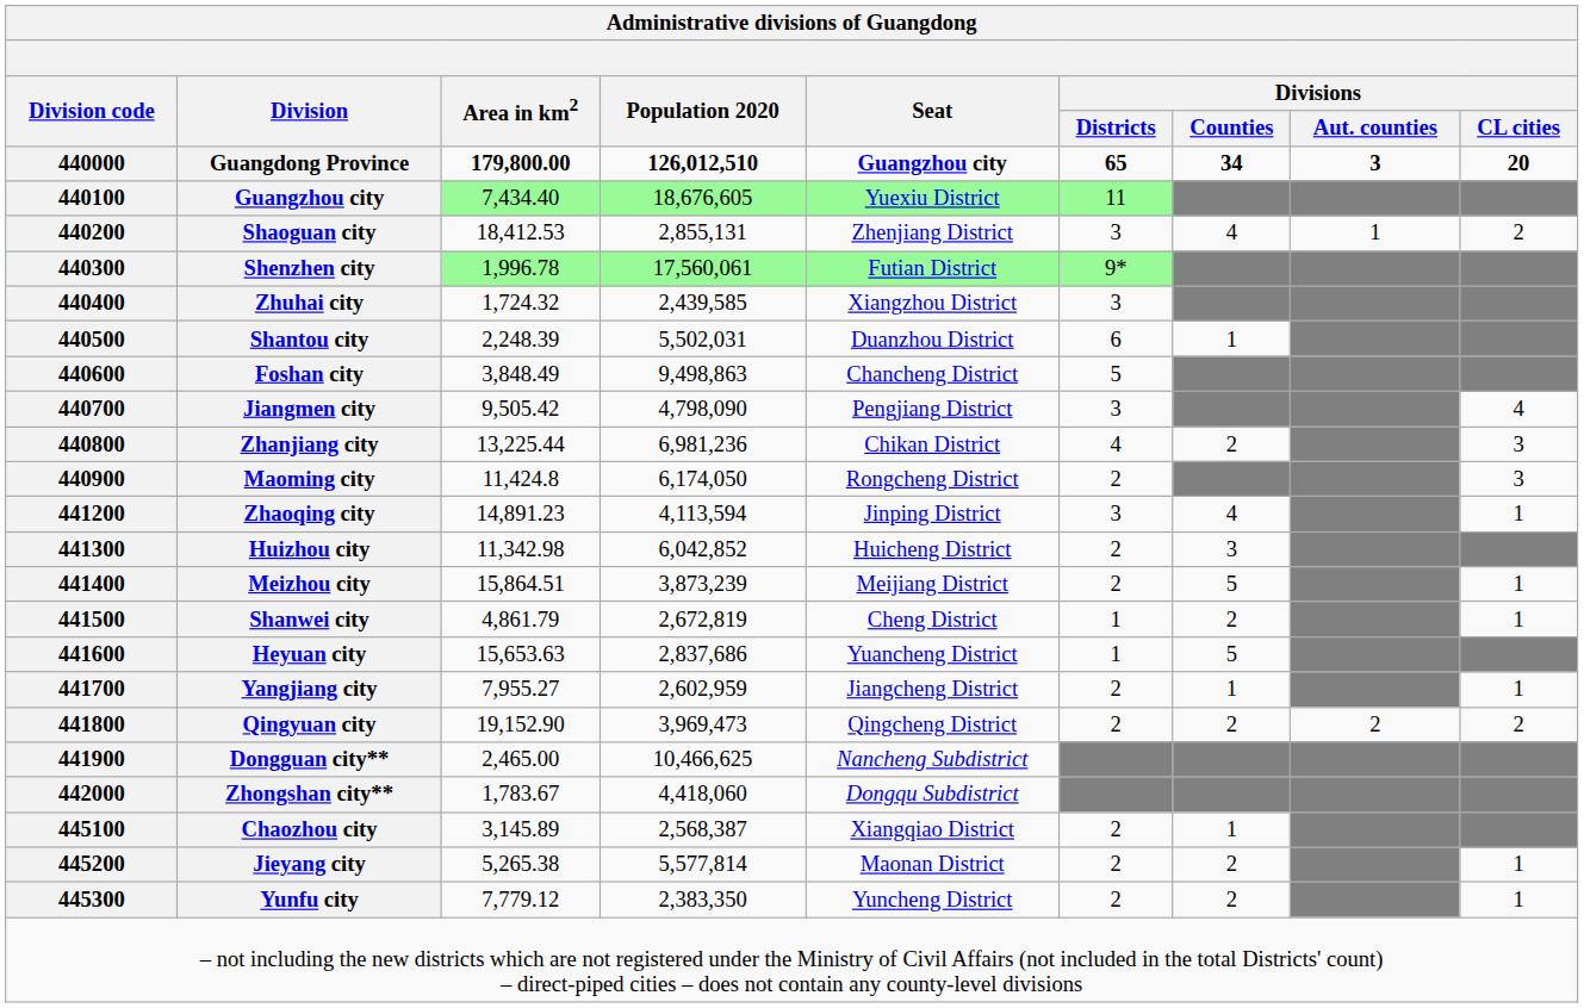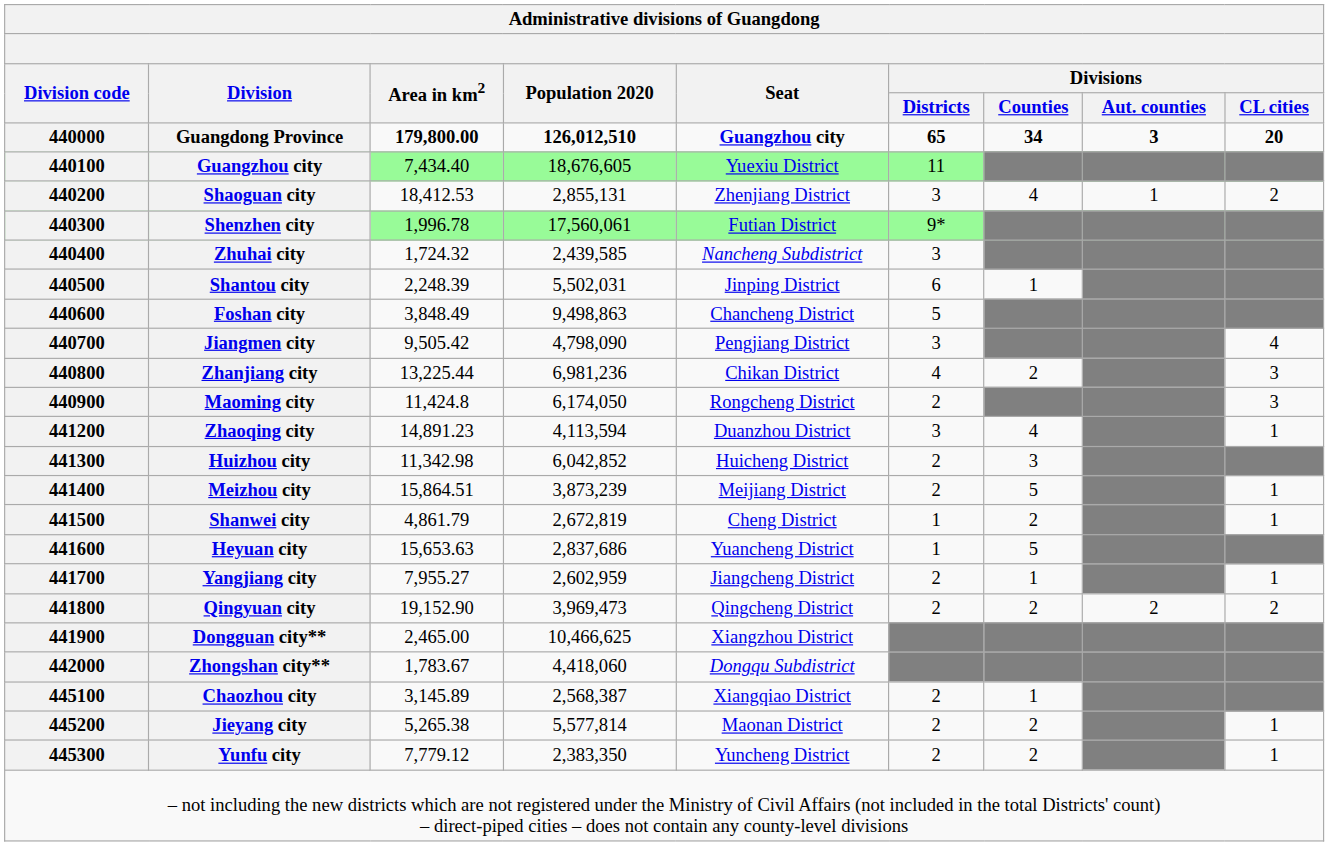Zhuhai city | Administrative divisions of Guangdong / Seat: Xiangzhou District -> Nancheng Subdistrict
Shantou city | Administrative divisions of Guangdong / Seat: Duanzhou District -> Jinping District
Zhaoqing city | Administrative divisions of Guangdong / Seat: Jinping District -> Duanzhou District
Dongguan city** | Administrative divisions of Guangdong / Seat: Nancheng Subdistrict -> Xiangzhou District
